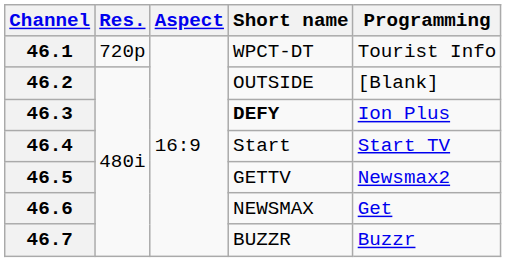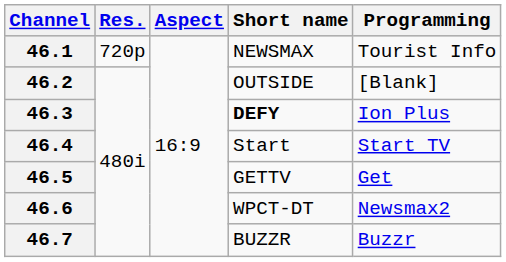46.1 | Short name: WPCT-DT -> NEWSMAX
46.5 | Programming: Newsmax2 -> Get
46.6 | Short name: NEWSMAX -> WPCT-DT
46.6 | Programming: Get -> Newsmax2
